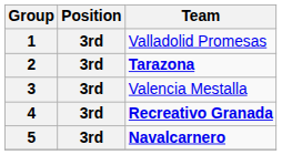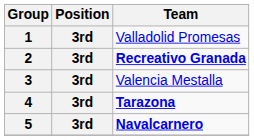2 | Team: Tarazona -> Recreativo Granada
4 | Team: Recreativo Granada -> Tarazona
